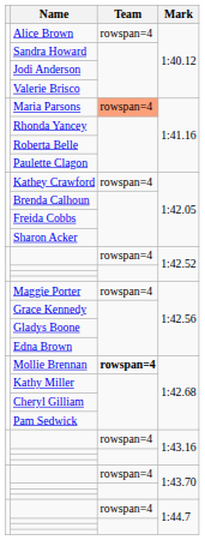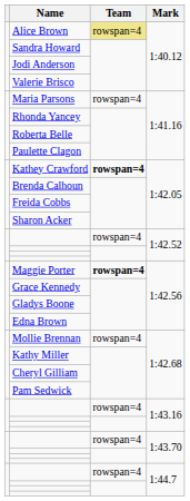Alice Brown | Team: no background -> khaki background
Maria Parsons | Team: lightsalmon background -> no background
Kathey Crawford | Team: normal -> bold
Maggie Porter | Team: normal -> bold
Mollie Brennan | Team: bold -> normal
